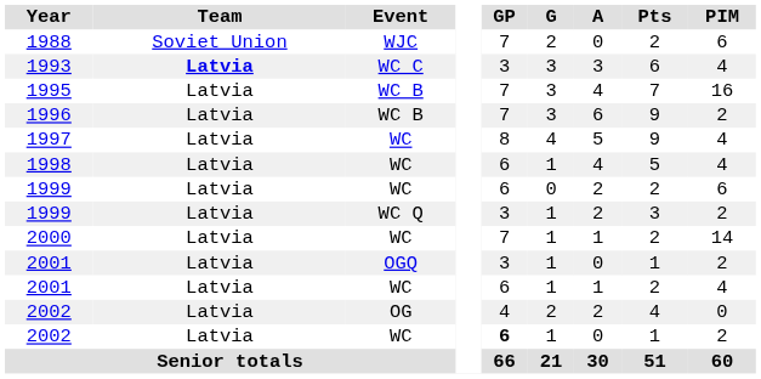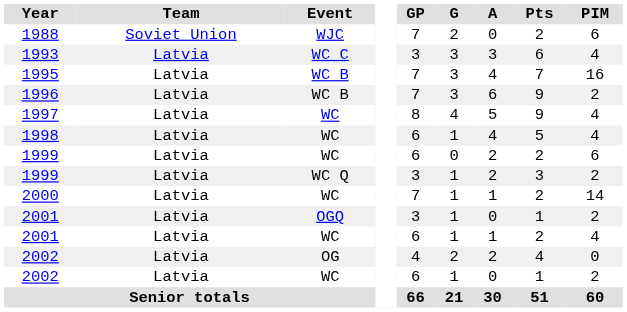1993 | Team: bold -> normal
2002 / WC | GP: bold -> normal
